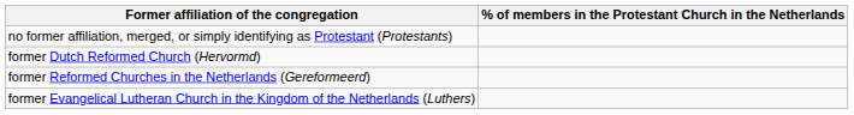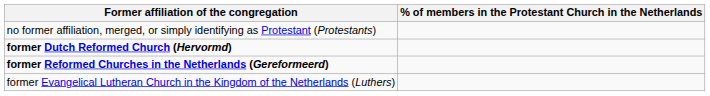former Dutch Reformed Church (Hervormd) | Former affiliation of the congregation: normal -> bold
former Reformed Churches in the Netherlands (Gereformeerd) | Former affiliation of the congregation: normal -> bold
